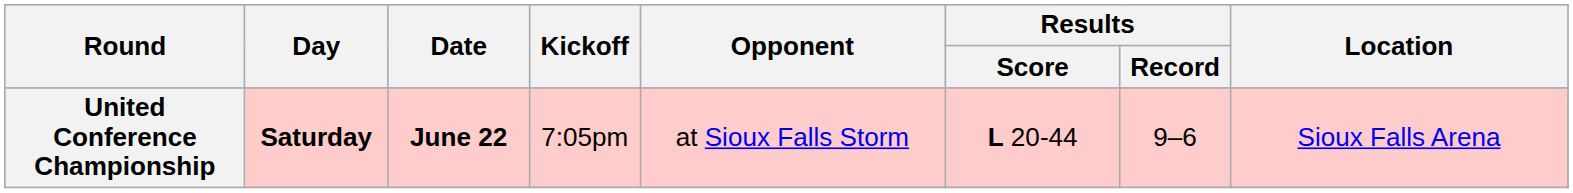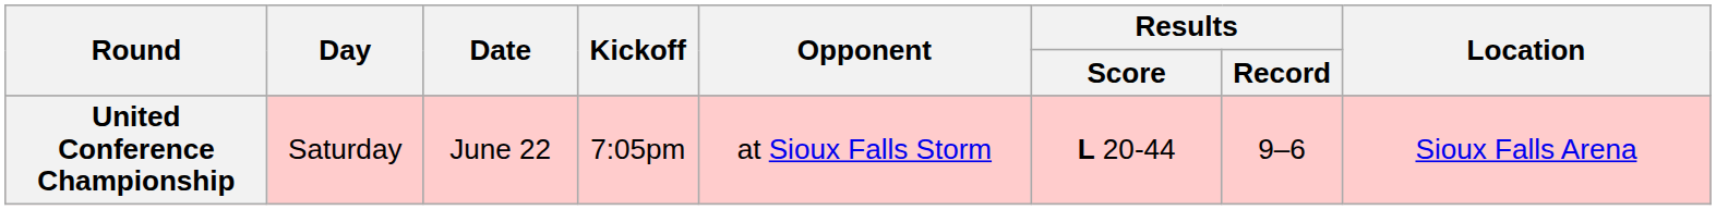United Conference Championship | Day: bold -> normal
United Conference Championship | Date: bold -> normal
